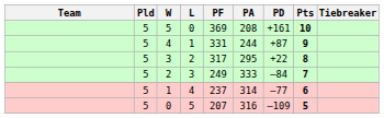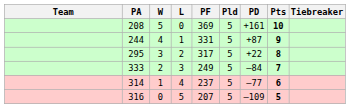columns swapped: Pld <-> PA
